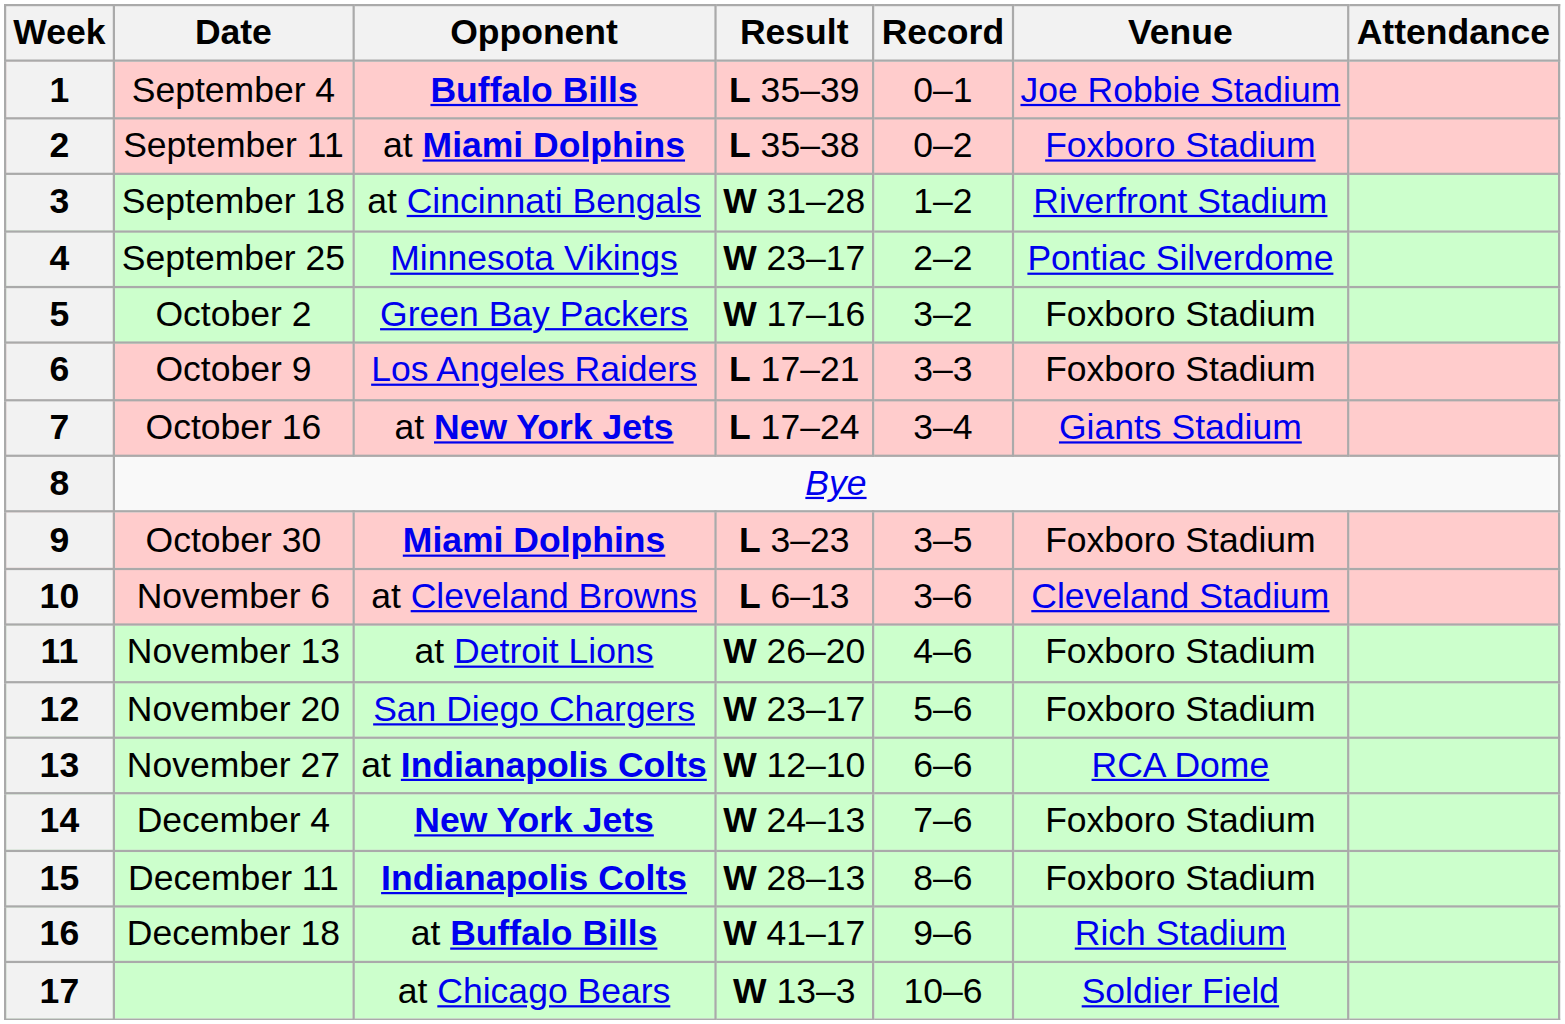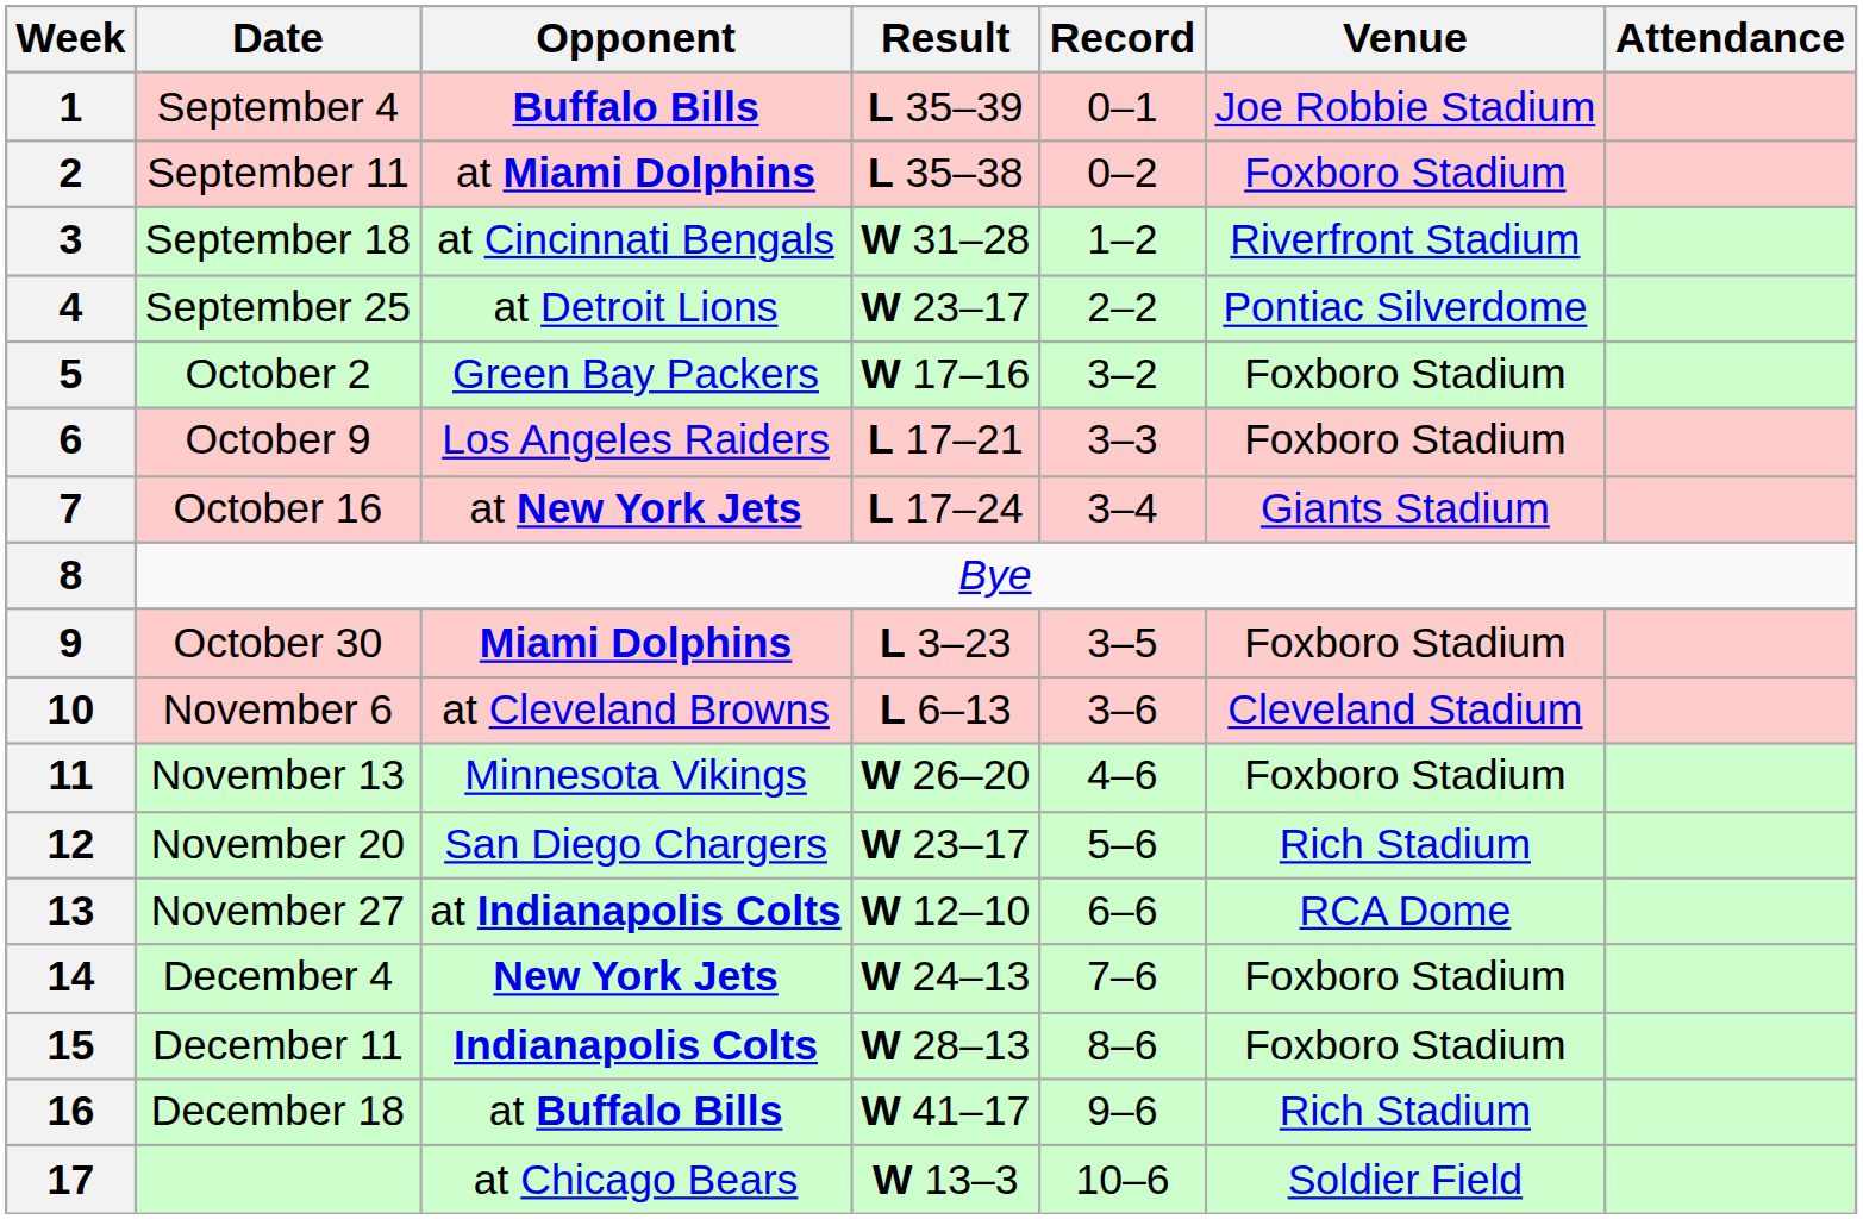4 | Opponent: Minnesota Vikings -> at Detroit Lions
11 | Opponent: at Detroit Lions -> Minnesota Vikings
12 | Venue: Foxboro Stadium -> Rich Stadium
